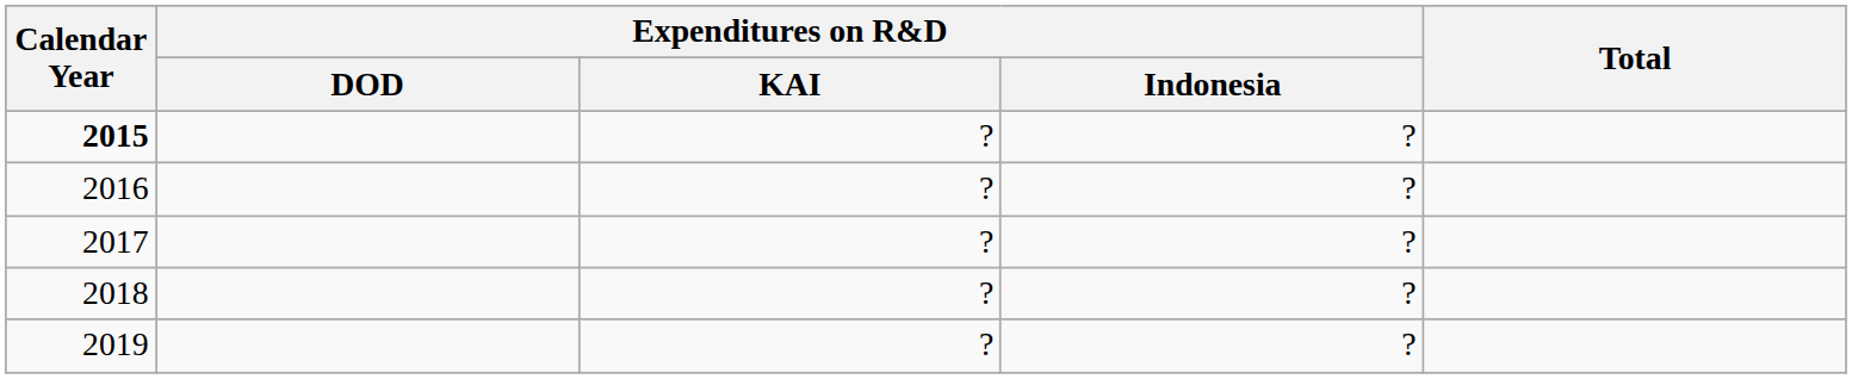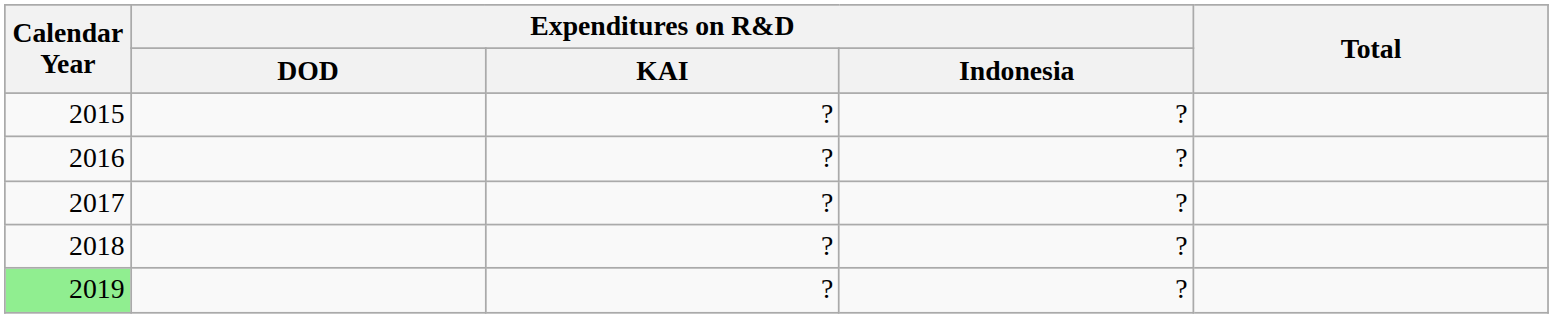2015 | Calendar Year: bold -> normal
2019 | Calendar Year: no background -> lightgreen background
